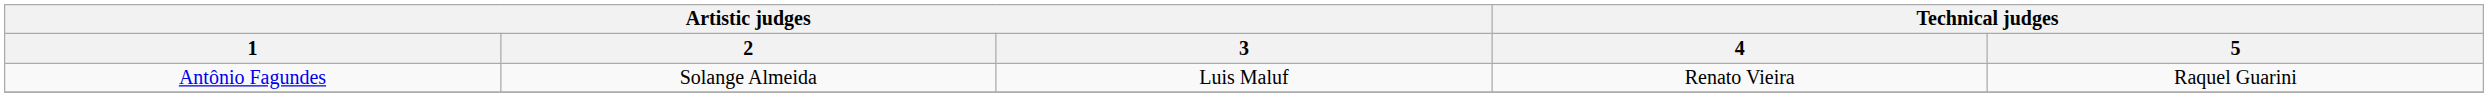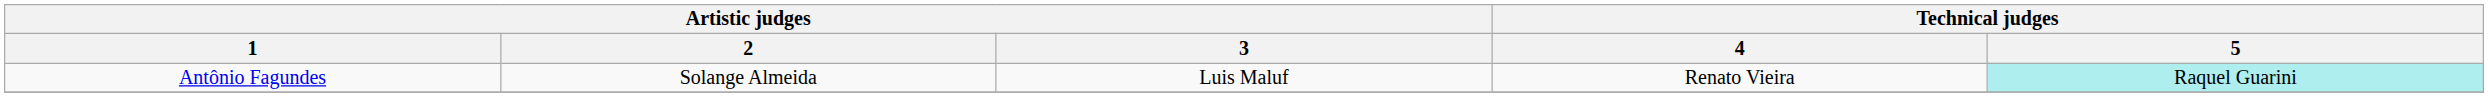Antônio Fagundes | Technical judges / 5: no background -> paleturquoise background
